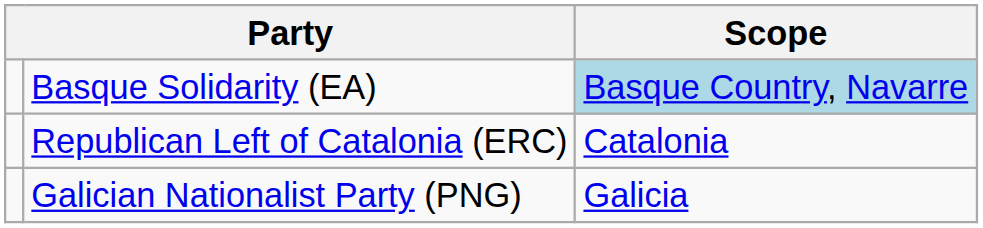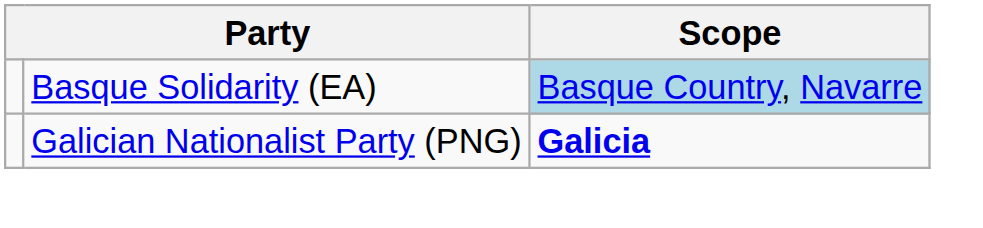- row: Republican Left of Catalonia (ERC) | Catalonia
Galician Nationalist Party (PNG) | Scope: normal -> bold
